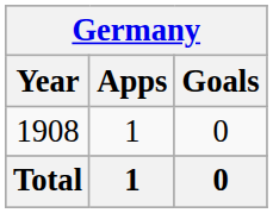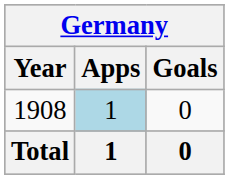1908 | Apps: no background -> lightblue background
